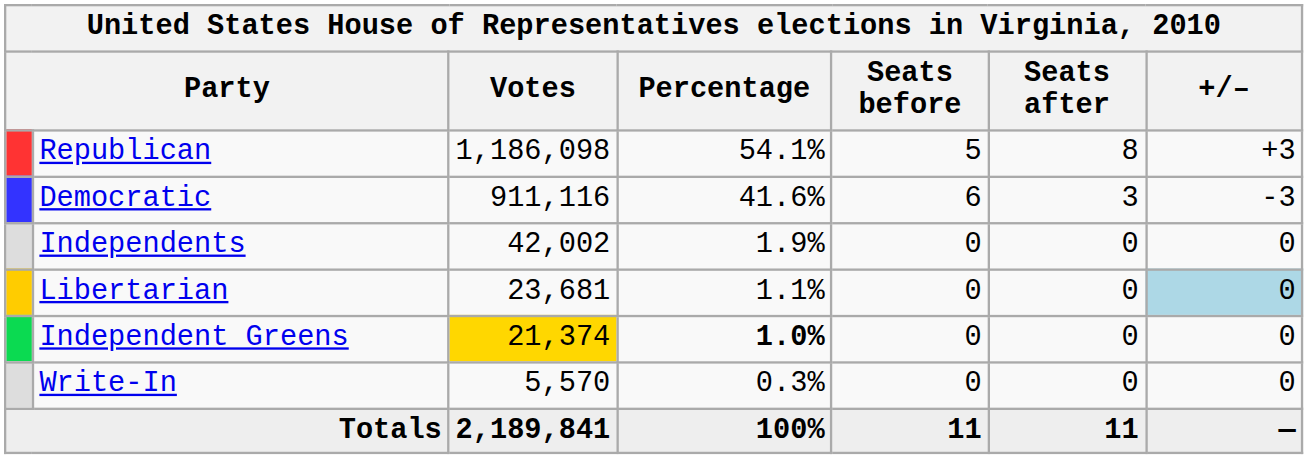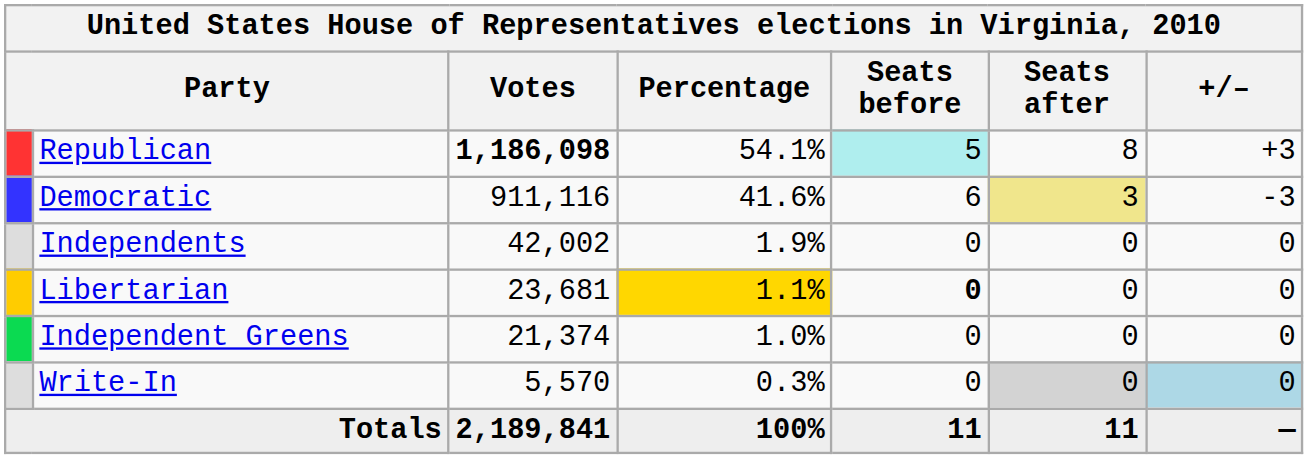Republican | Votes: normal -> bold
Republican | Seats before: no background -> paleturquoise background
Democratic | Seats after: no background -> khaki background
Libertarian | Percentage: no background -> gold background
Libertarian | Seats before: normal -> bold
Libertarian | +/–: lightblue background -> no background
Independent Greens | Votes: gold background -> no background
Independent Greens | Percentage: bold -> normal
Write-In | Seats after: no background -> lightgrey background
Write-In | +/–: no background -> lightblue background
